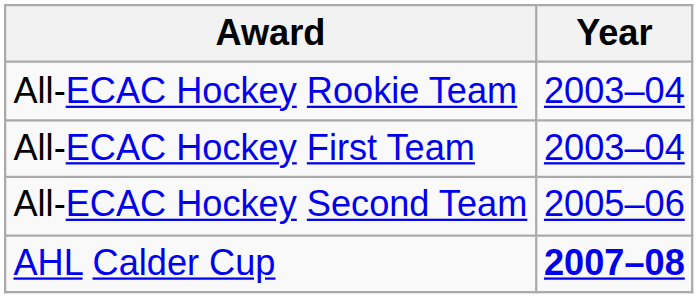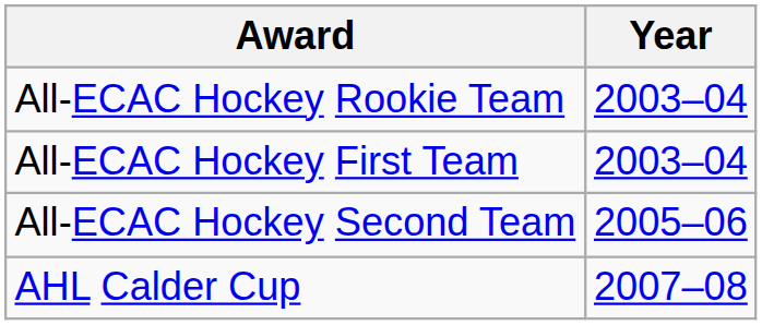AHL Calder Cup | Year: bold -> normal
